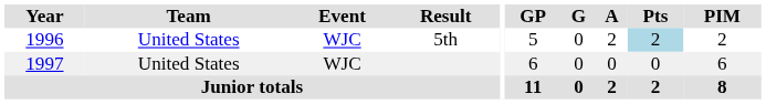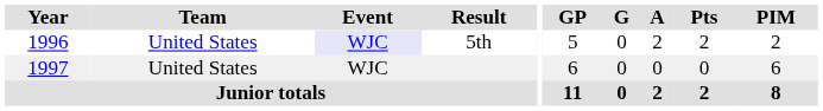5th | Event: no background -> lavender background
5th | Pts: lightblue background -> no background
